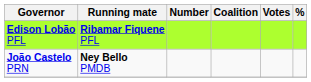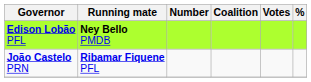Edison Lobão PFL | Running mate: Ribamar Fiquene PFL -> Ney Bello PMDB
João Castelo PRN | Running mate: Ney Bello PMDB -> Ribamar Fiquene PFL
